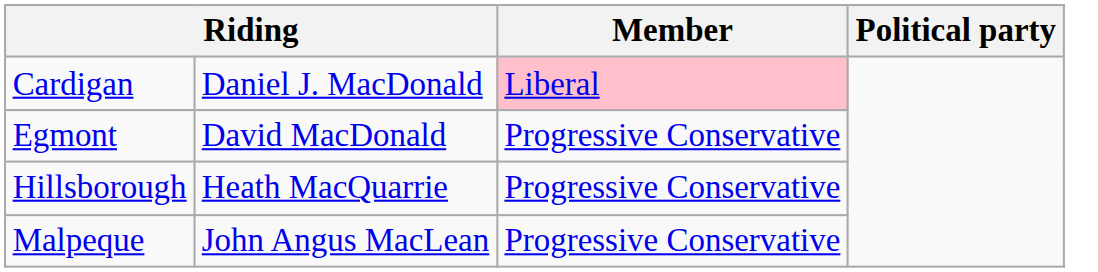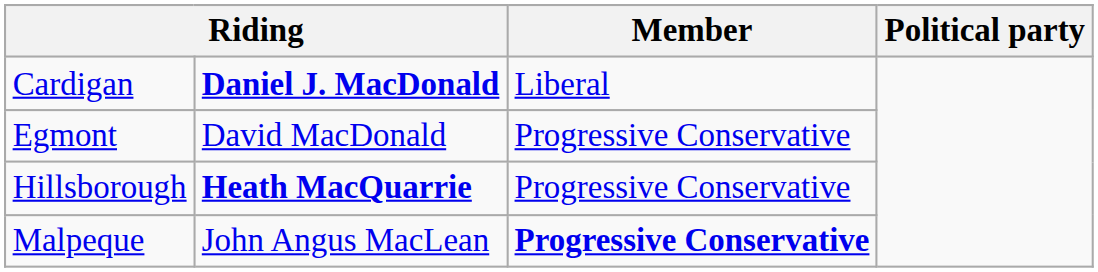Cardigan | column 2: normal -> bold
Cardigan | Member: pink background -> no background
Hillsborough | column 2: normal -> bold
Malpeque | Member: normal -> bold
